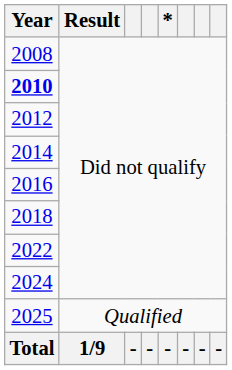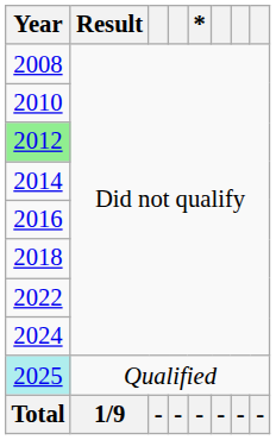2010 | Year: bold -> normal
2012 | Year: no background -> lightgreen background
2025 | Year: no background -> paleturquoise background
